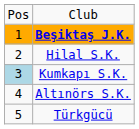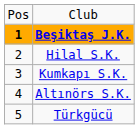Beşiktaş J.K. | column 1: normal -> bold
Kumkapı S.K. | column 1: lightblue background -> no background
